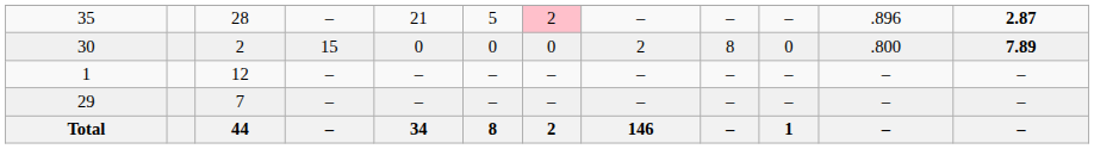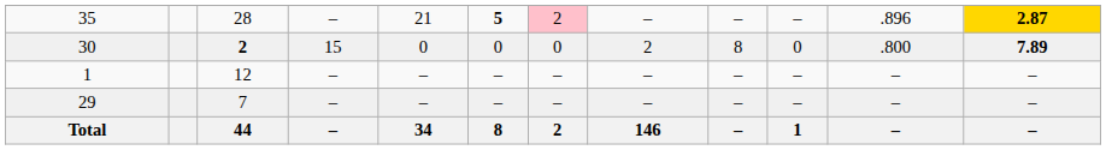35 | column 6: normal -> bold
35 | column 12: no background -> gold background
30 | column 3: normal -> bold
